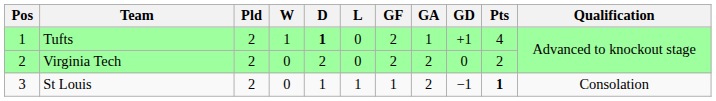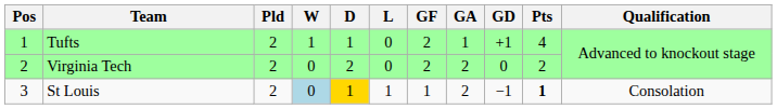Tufts | D: bold -> normal
St Louis | W: no background -> lightblue background
St Louis | D: no background -> gold background
